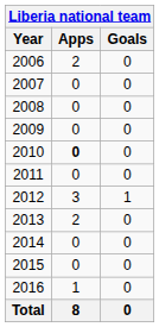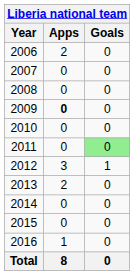2009 | Apps: normal -> bold
2010 | Apps: bold -> normal
2011 | Goals: no background -> lightgreen background
